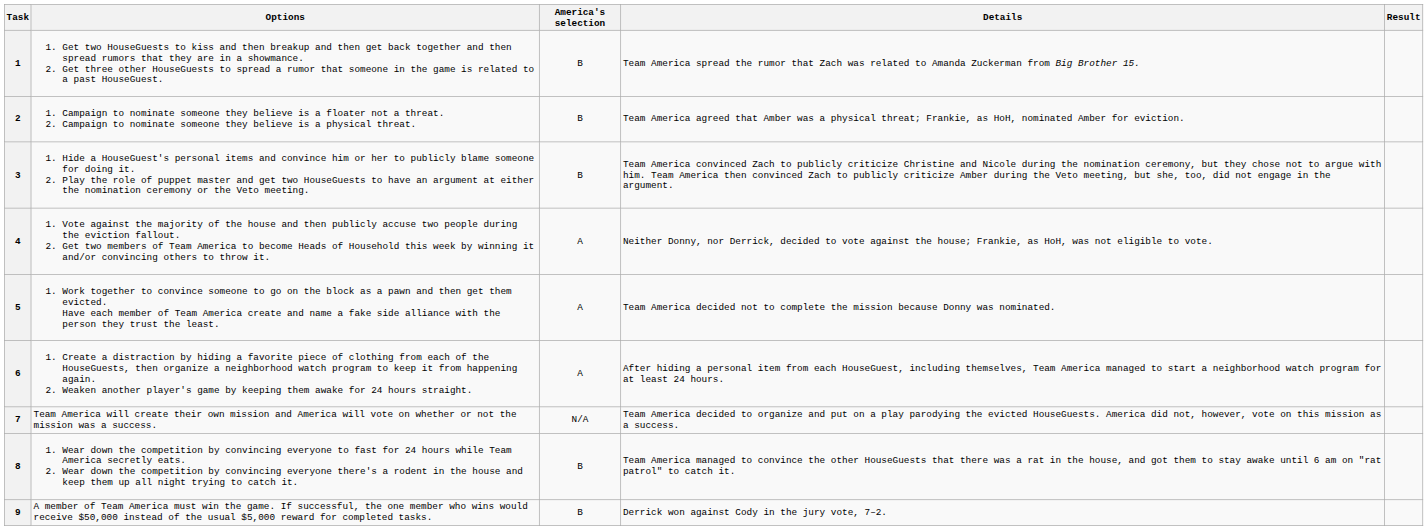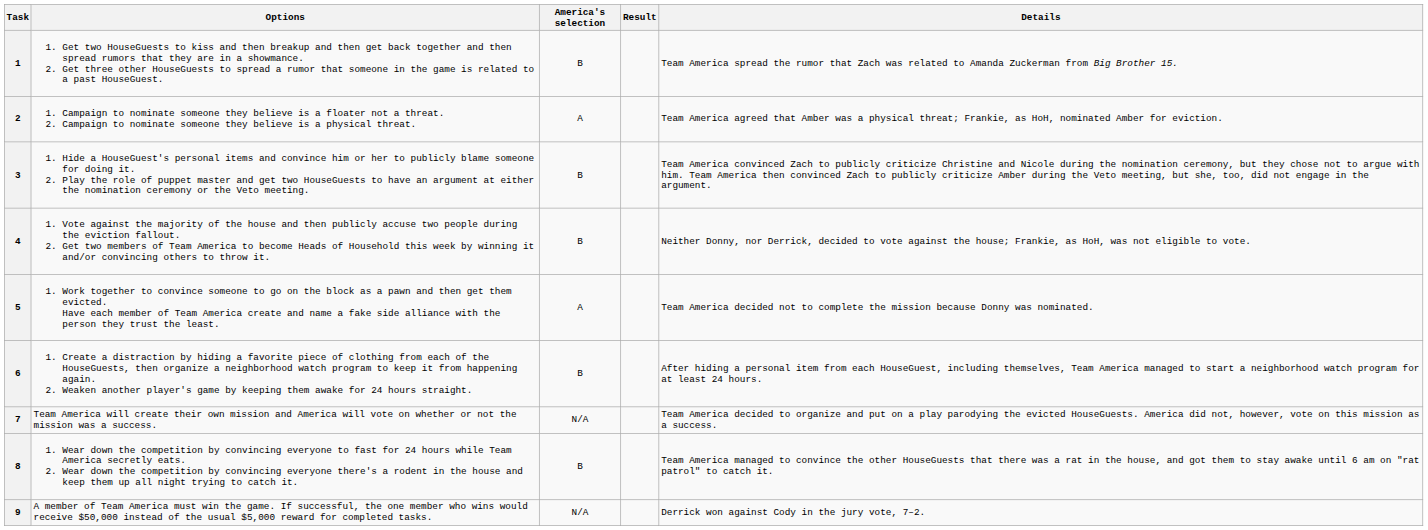columns swapped: Details <-> Result
2 | America's selection: B -> A
4 | America's selection: A -> B
6 | America's selection: A -> B
9 | America's selection: B -> N/A
